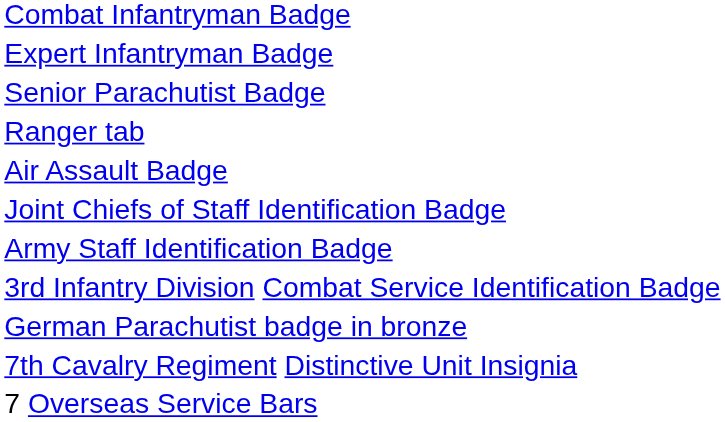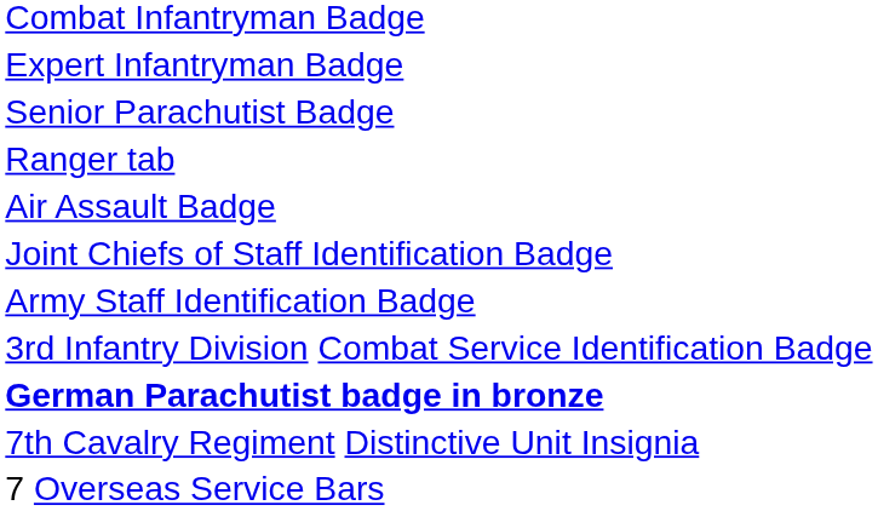row 9 | column 1: normal -> bold
